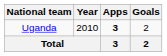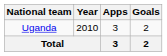Uganda | Apps: bold -> normal
